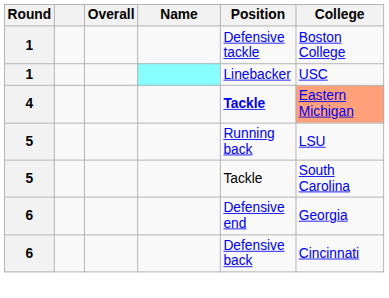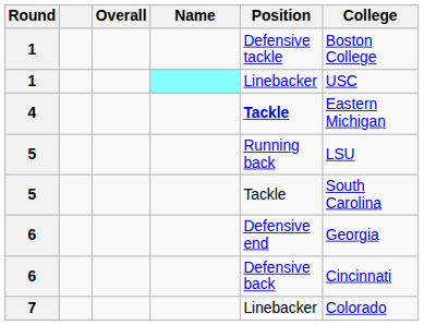4 | College: lightsalmon background -> no background
+ row: 7 | Linebacker | Colorado
